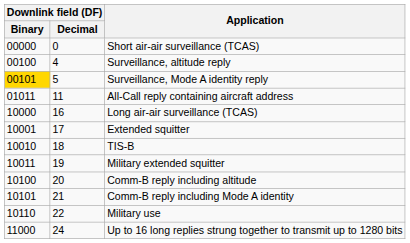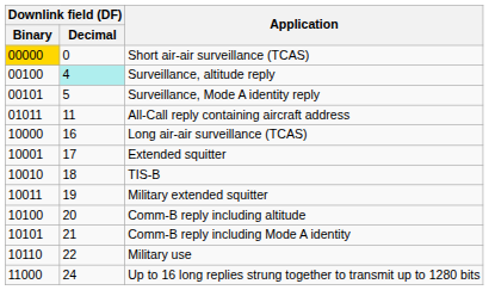Short air-air surveillance (TCAS) | Downlink field (DF) / Binary: no background -> gold background
Surveillance, altitude reply | Downlink field (DF) / Decimal: no background -> paleturquoise background
Surveillance, Mode A identity reply | Downlink field (DF) / Binary: gold background -> no background
